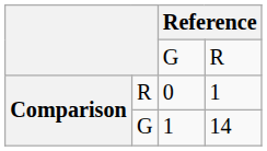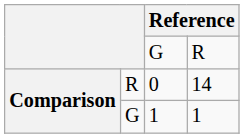row 3 | column 4: 1 -> 14
row 4 | column 4: 14 -> 1
